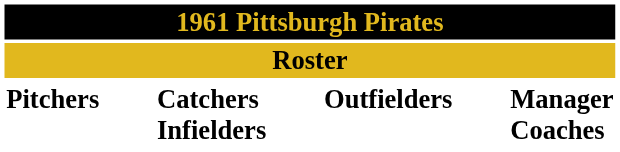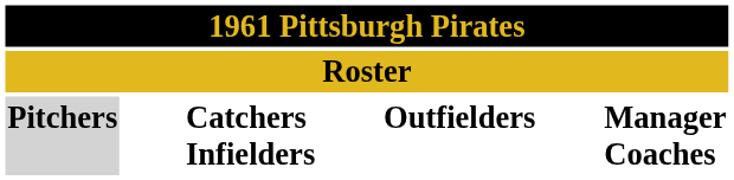Pitchers | column 1: no background -> lightgrey background
